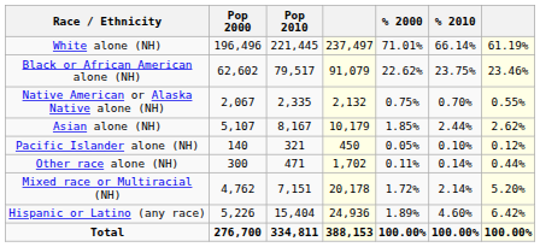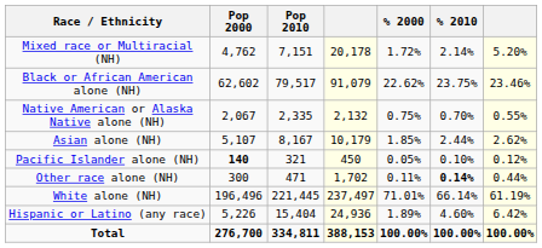rows swapped: White alone (NH) <-> Mixed race or Multiracial (NH)
Pacific Islander alone (NH) | Pop 2000: normal -> bold
Other race alone (NH) | % 2010: normal -> bold
